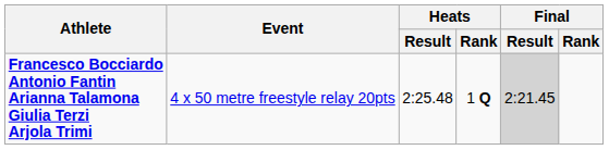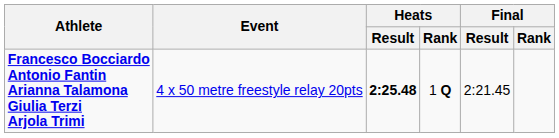row 3 | Heats / Result: normal -> bold
row 3 | Final / Result: lightgrey background -> no background
